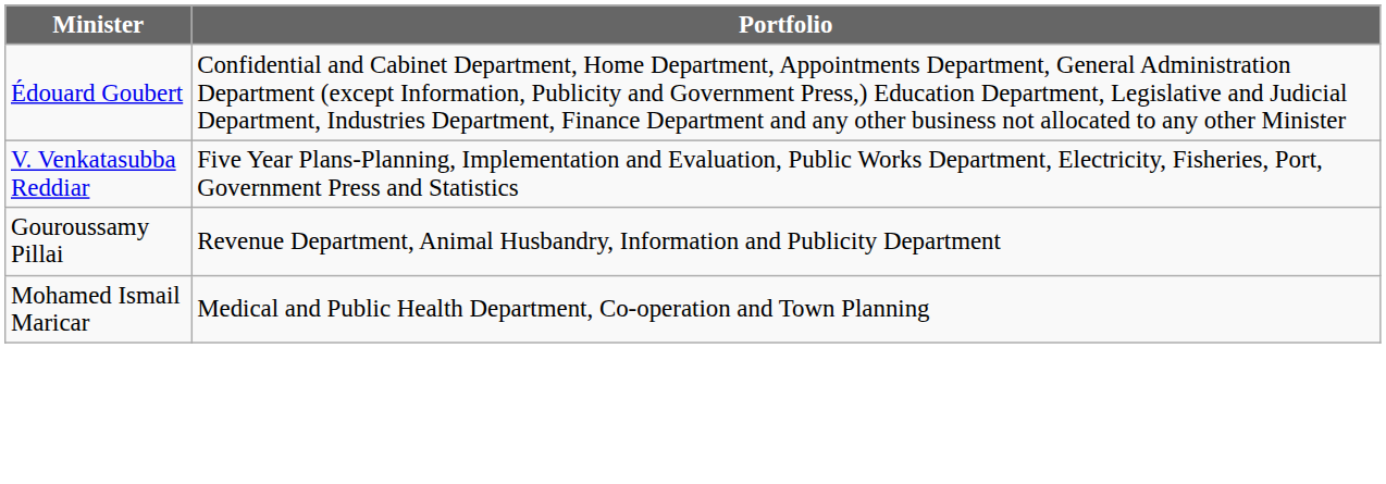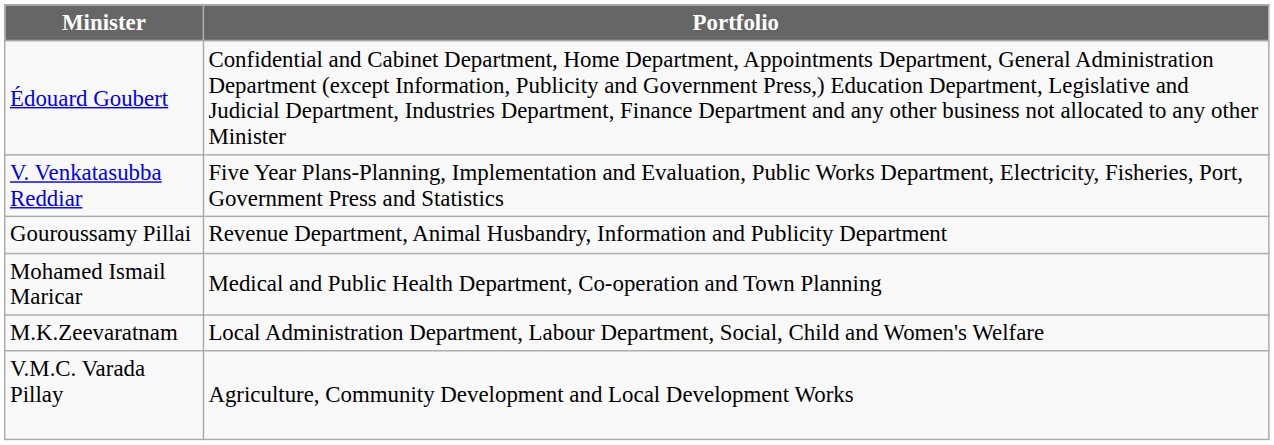+ row: M.K.Zeevaratnam | Local Administration Department, Labour Department, Social, Child and Women's Welfare
+ row: V.M.C. Varada Pillay | Agriculture, Community Development and Local Development Works
